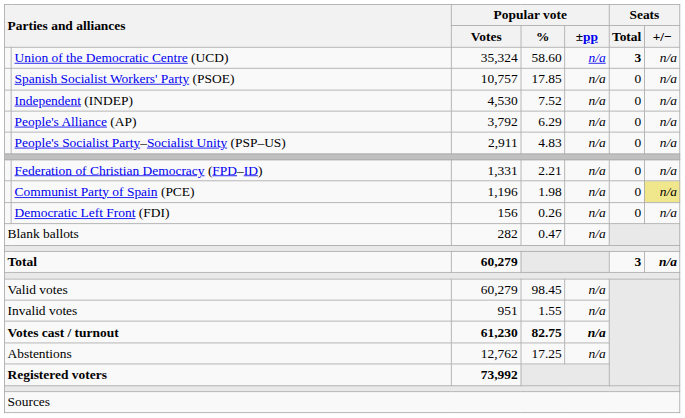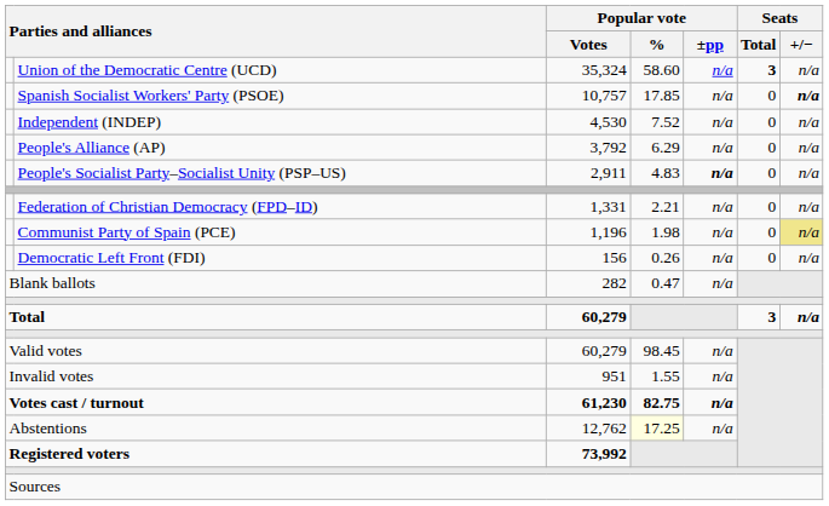Spanish Socialist Workers' Party (PSOE) | Seats / +/−: normal -> bold
People's Socialist Party–Socialist Unity (PSP–US) | Popular vote / ±pp: normal -> bold
Abstentions | Popular vote / %: no background -> lightyellow background
